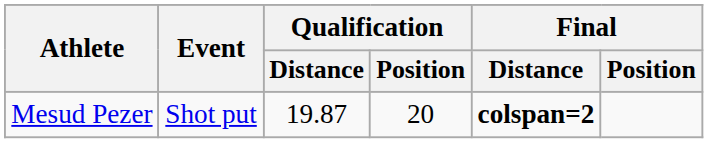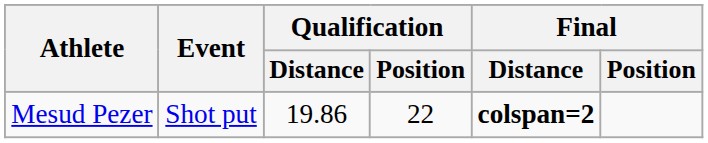Mesud Pezer | Qualification / Distance: 19.87 -> 19.86
Mesud Pezer | Qualification / Position: 20 -> 22
